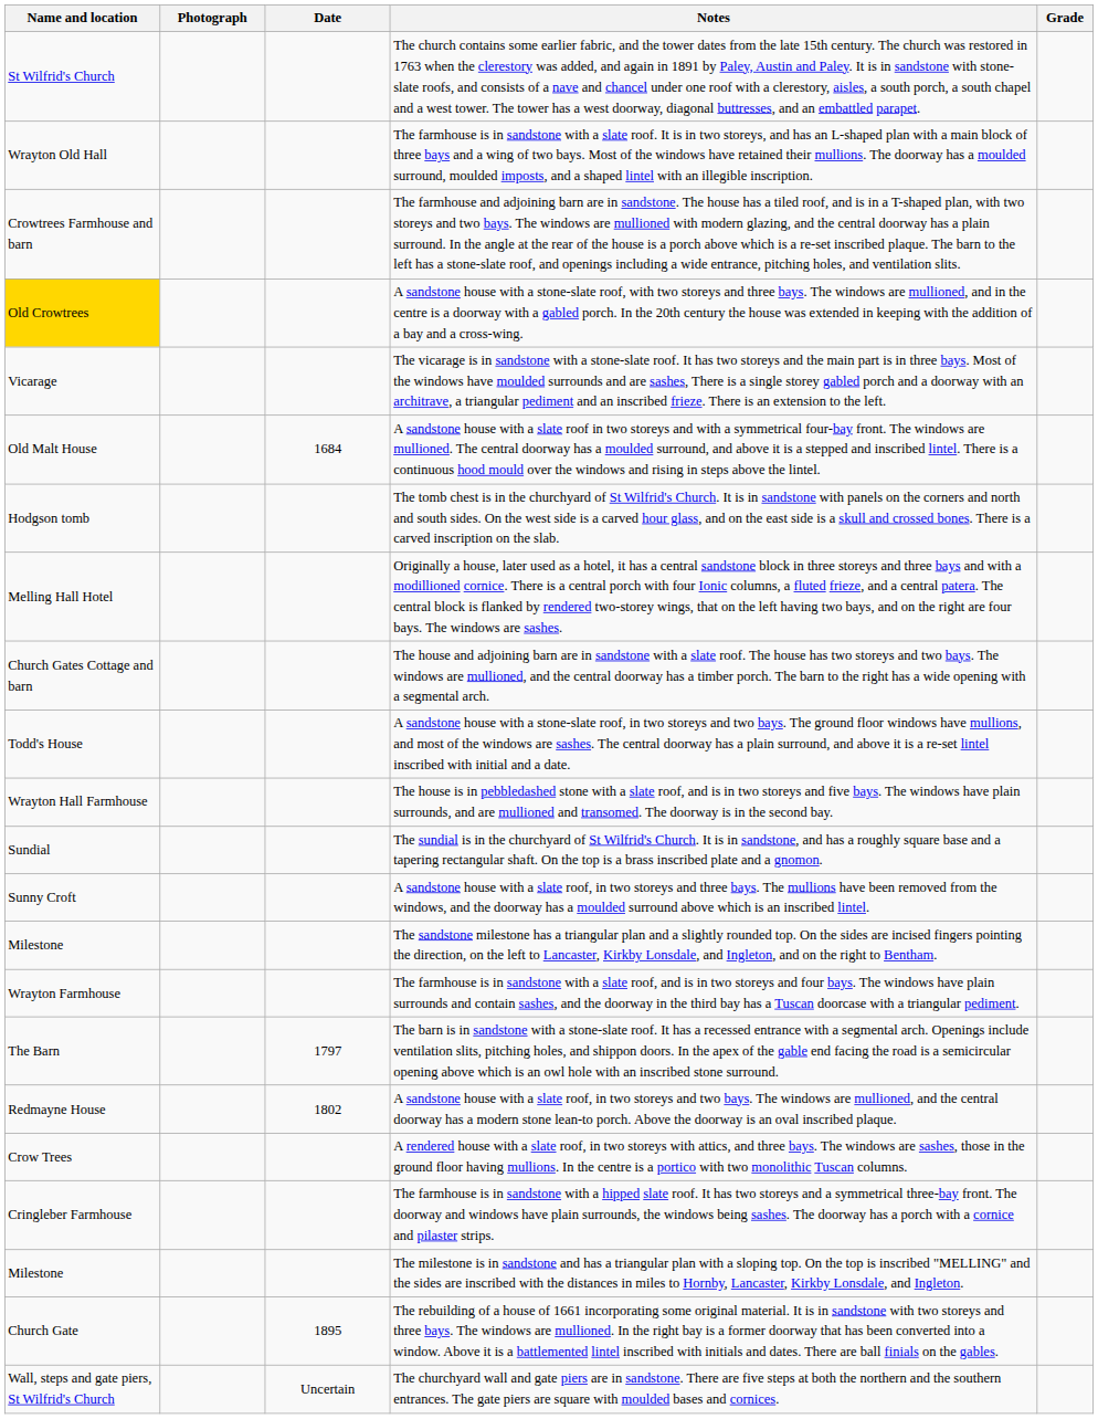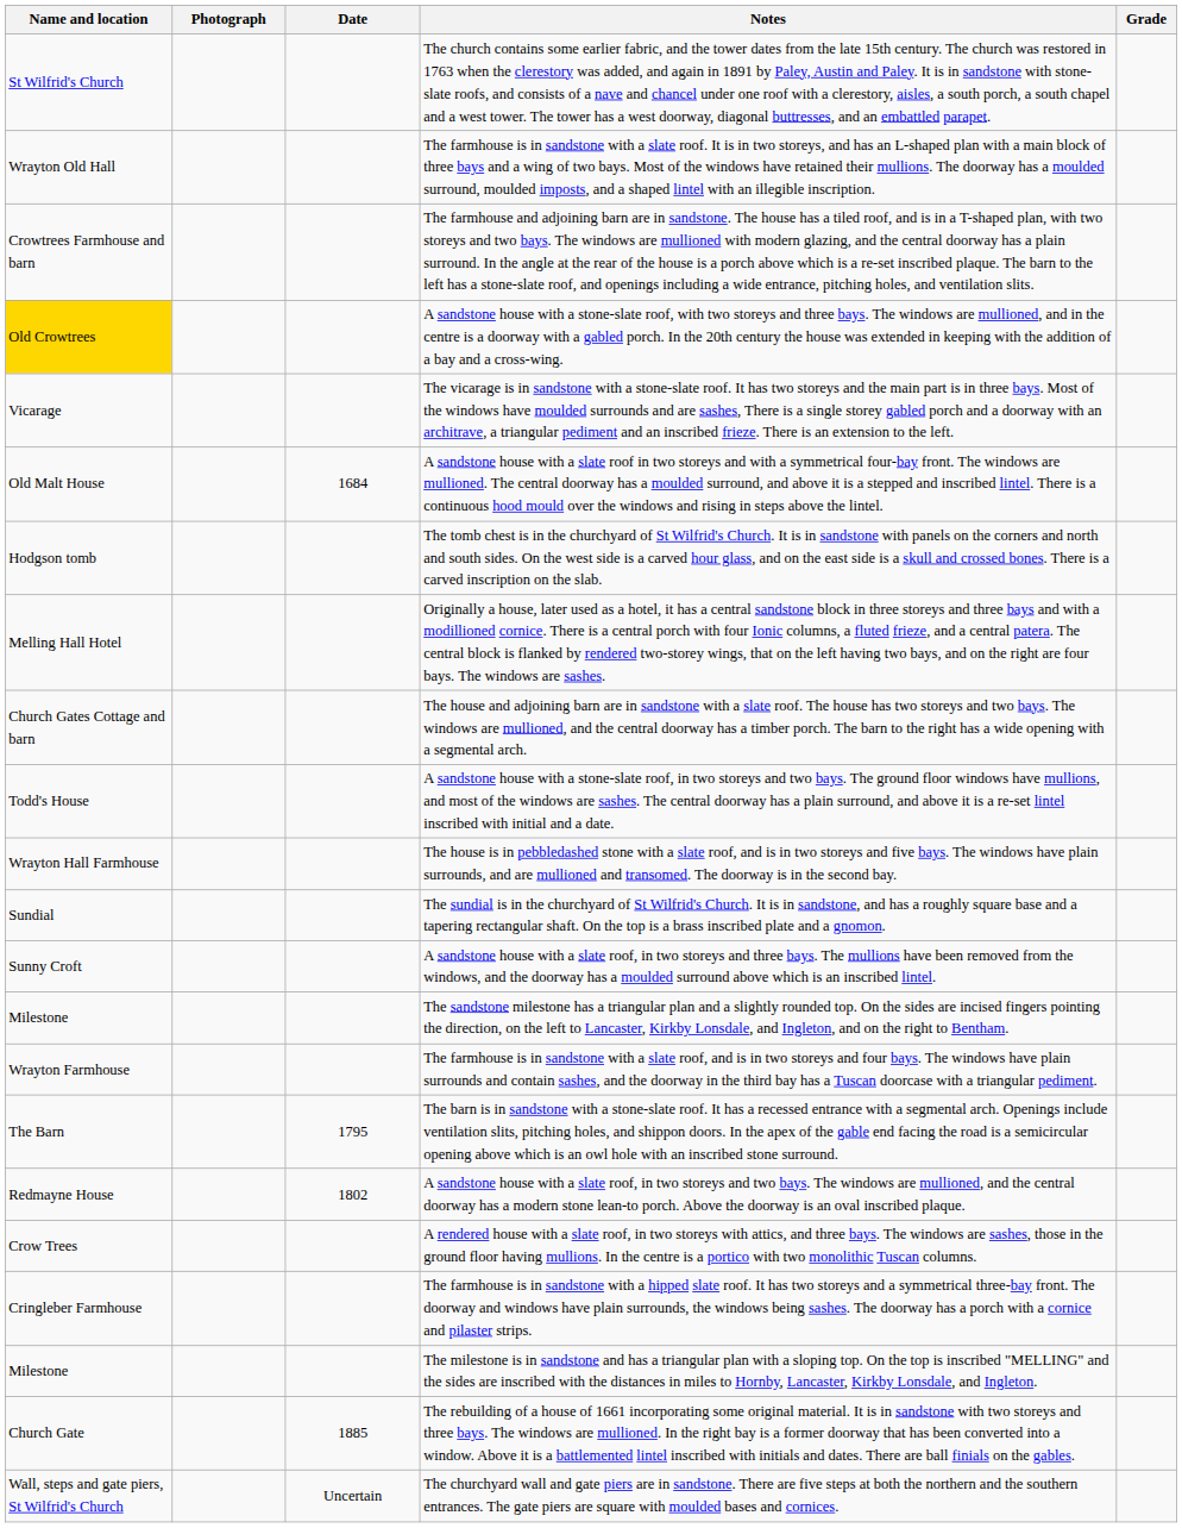row 17 | Date: 1797 -> 1795
row 22 | Date: 1895 -> 1885
